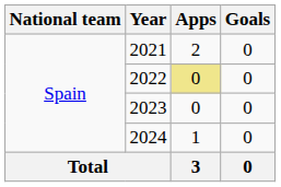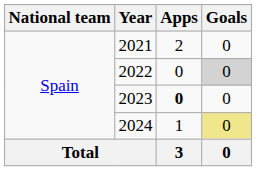2022 | Apps: khaki background -> no background
2022 | Goals: no background -> lightgrey background
2023 | Apps: normal -> bold
2024 | Goals: no background -> khaki background
